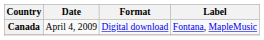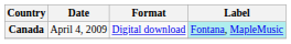Canada | Label: no background -> paleturquoise background
